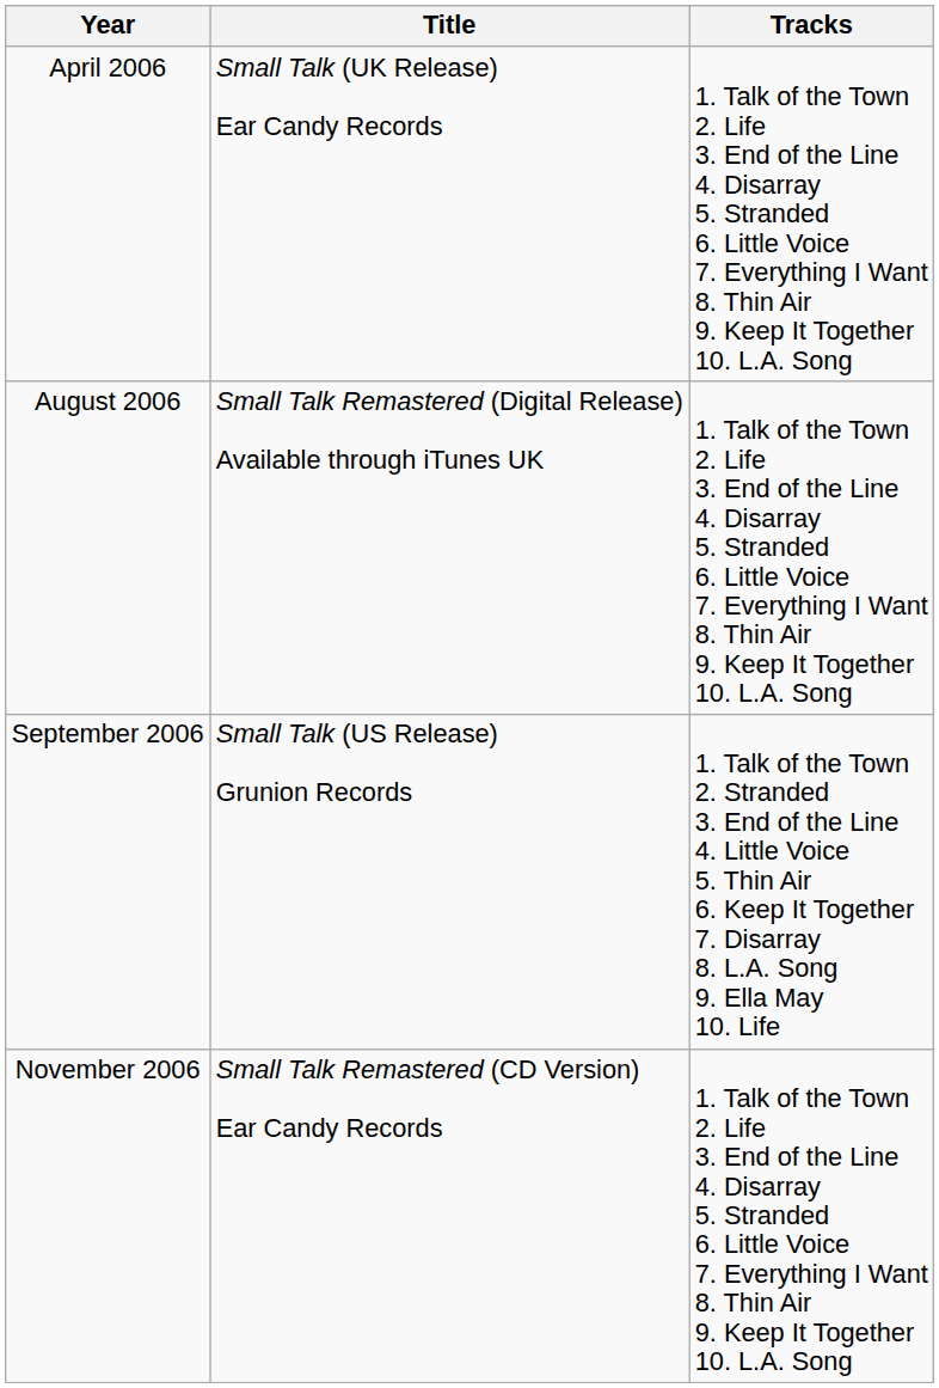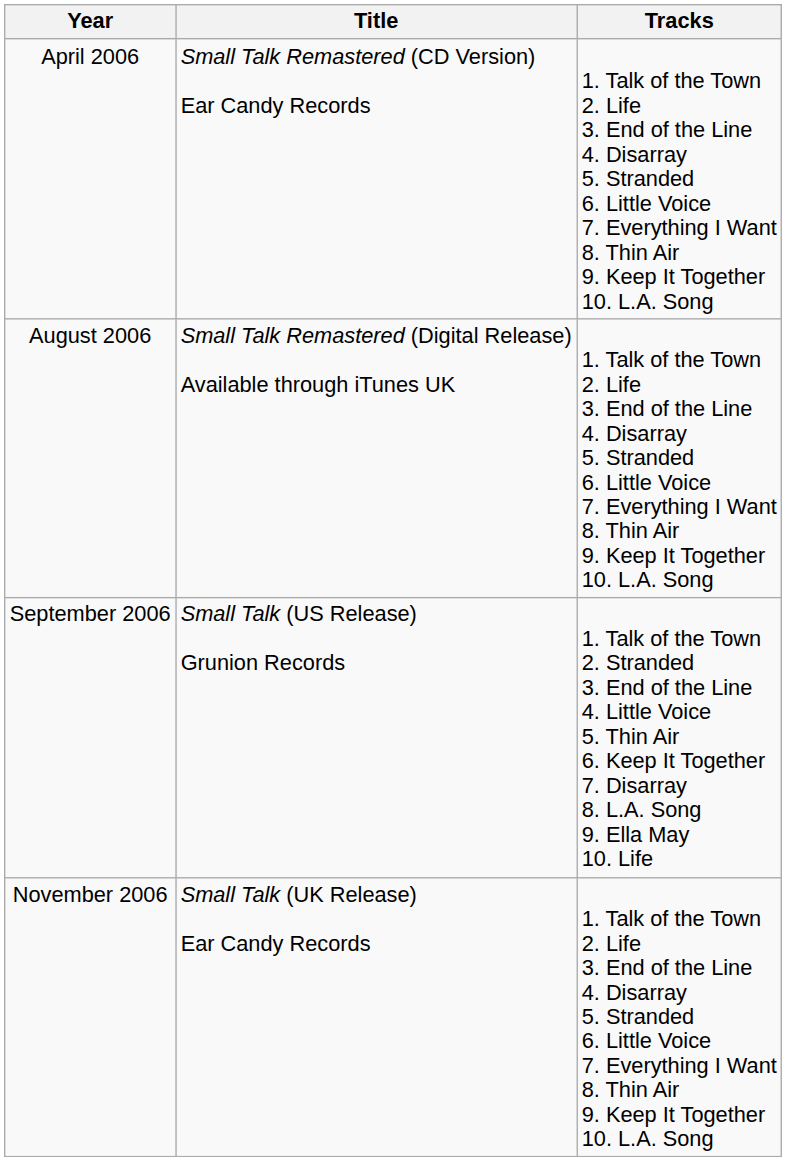April 2006 | Title: Small Talk (UK Release) Ear Candy Records -> Small Talk Remastered (CD Version) Ear Candy Records
November 2006 | Title: Small Talk Remastered (CD Version) Ear Candy Records -> Small Talk (UK Release) Ear Candy Records
